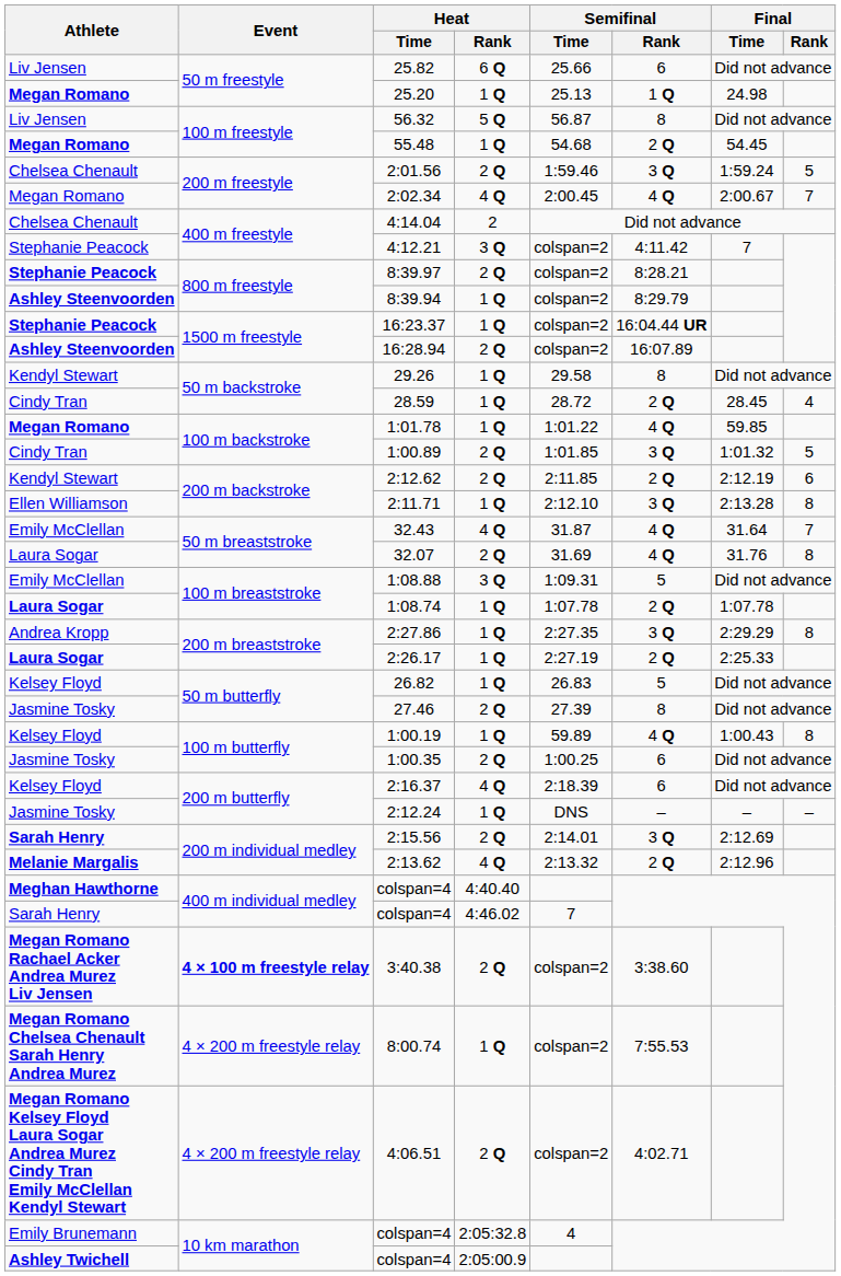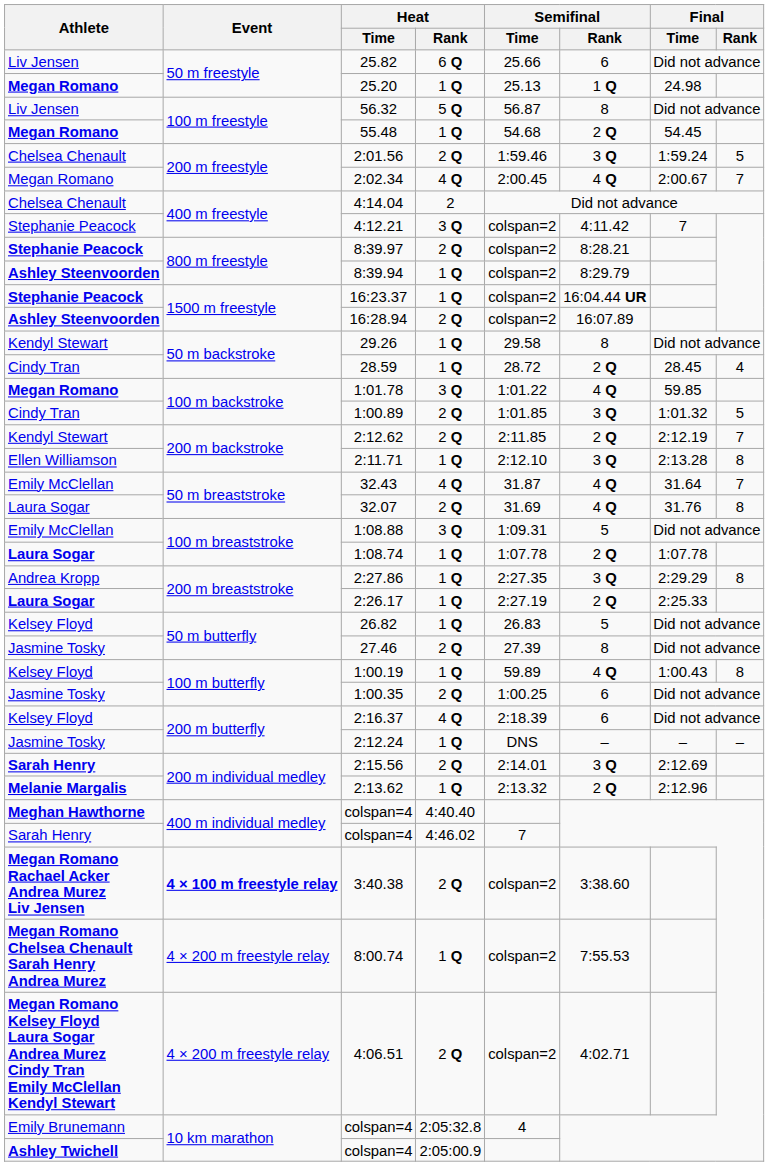1:01.78 | Heat / Rank: 1 Q -> 3 Q
2:12.62 | Final / Rank: 6 -> 7
2:13.62 | Heat / Rank: 4 Q -> 1 Q
